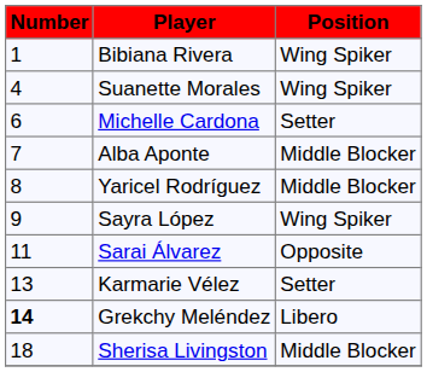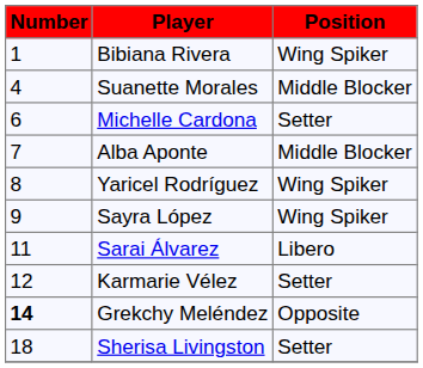Suanette Morales | Position: Wing Spiker -> Middle Blocker
Yaricel Rodríguez | Position: Middle Blocker -> Wing Spiker
Sarai Álvarez | Position: Opposite -> Libero
Karmarie Vélez | Number: 13 -> 12
Grekchy Meléndez | Position: Libero -> Opposite
Sherisa Livingston | Position: Middle Blocker -> Setter
